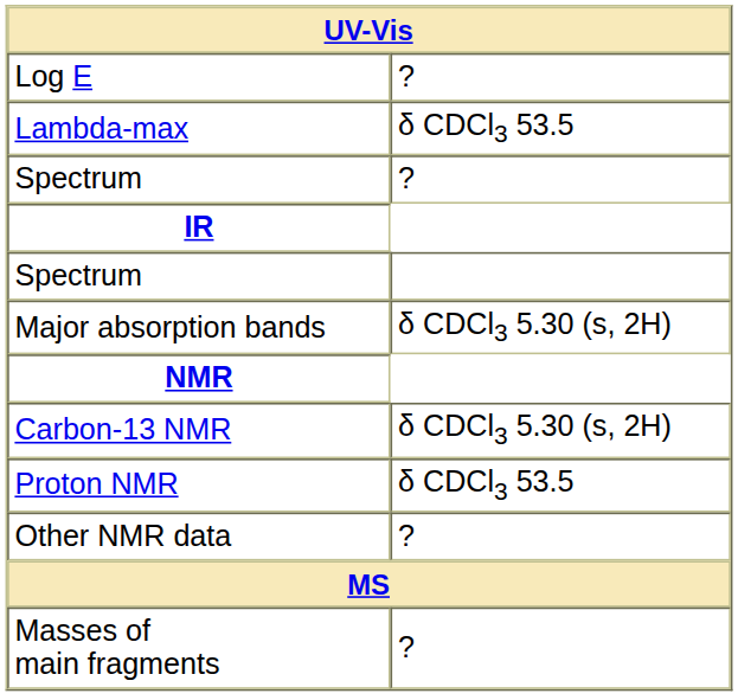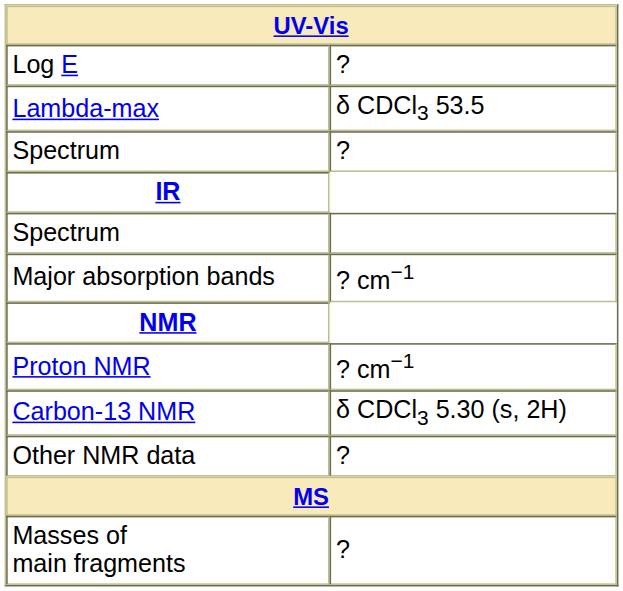row 7 | column 2: δ CDCl3 5.30 (s, 2H) -> ? cm−1
row 9 | column 1: Carbon-13 NMR -> Proton NMR
row 9 | column 2: δ CDCl3 5.30 (s, 2H) -> ? cm−1
row 10 | column 1: Proton NMR -> Carbon-13 NMR
row 10 | column 2: δ CDCl3 53.5 -> δ CDCl3 5.30 (s, 2H)
